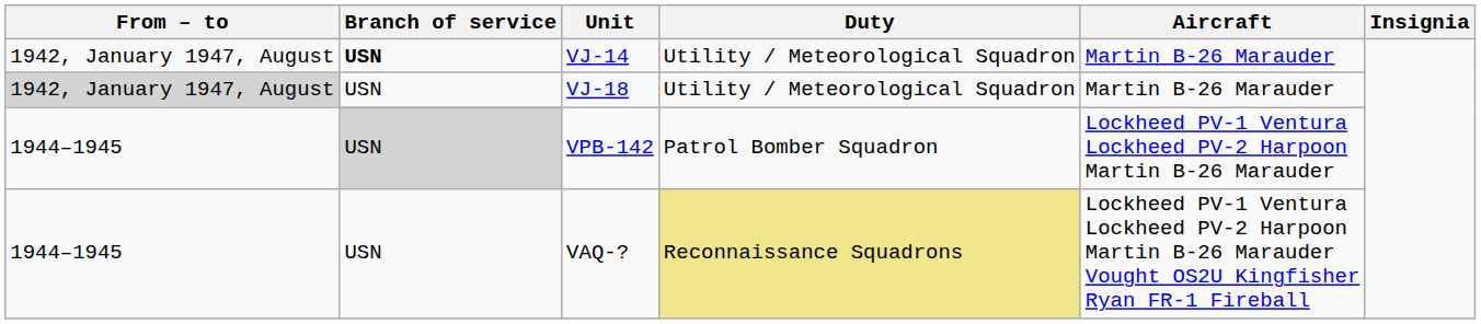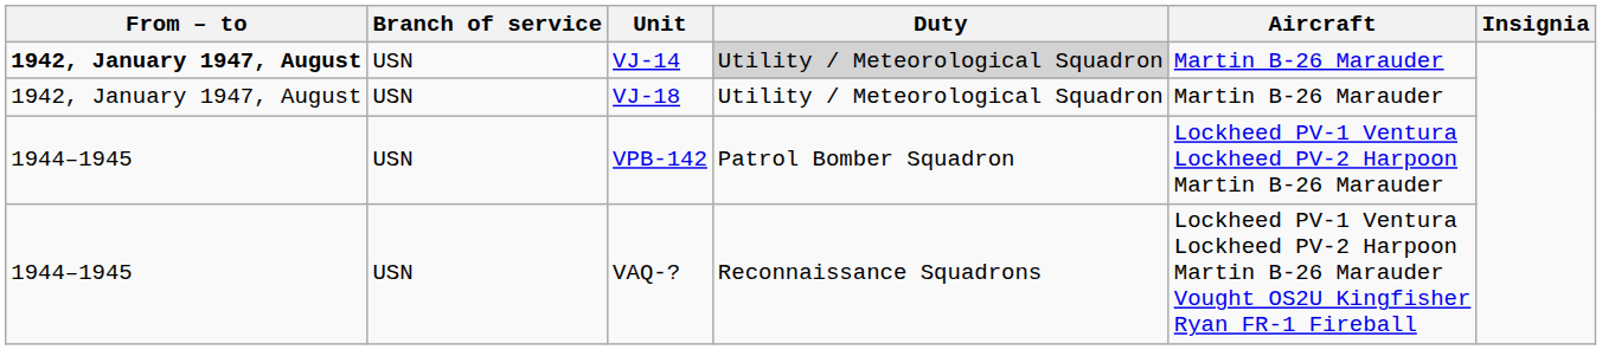VJ-14 | From – to: normal -> bold
VJ-14 | Branch of service: bold -> normal
VJ-14 | Duty: no background -> lightgrey background
VJ-18 | From – to: lightgrey background -> no background
VPB-142 | Branch of service: lightgrey background -> no background
VAQ-? | Duty: khaki background -> no background
